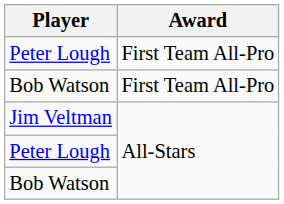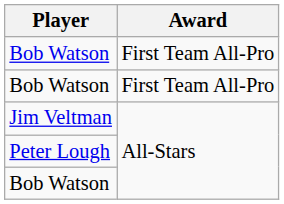row 2 | Player: Peter Lough -> Bob Watson
